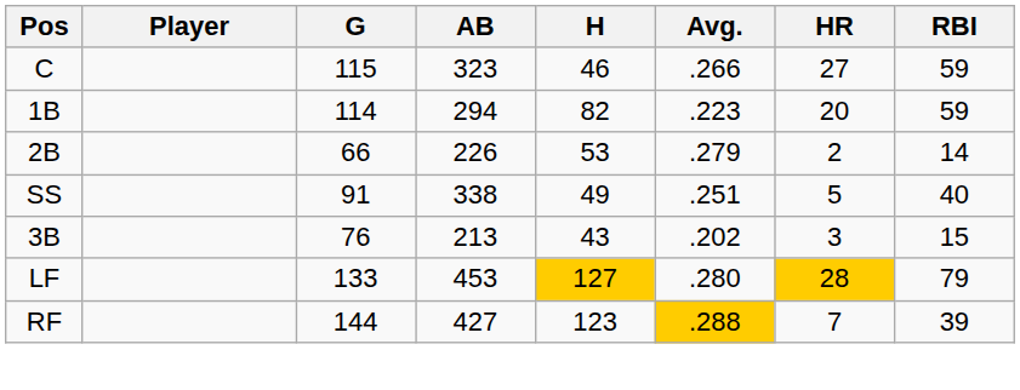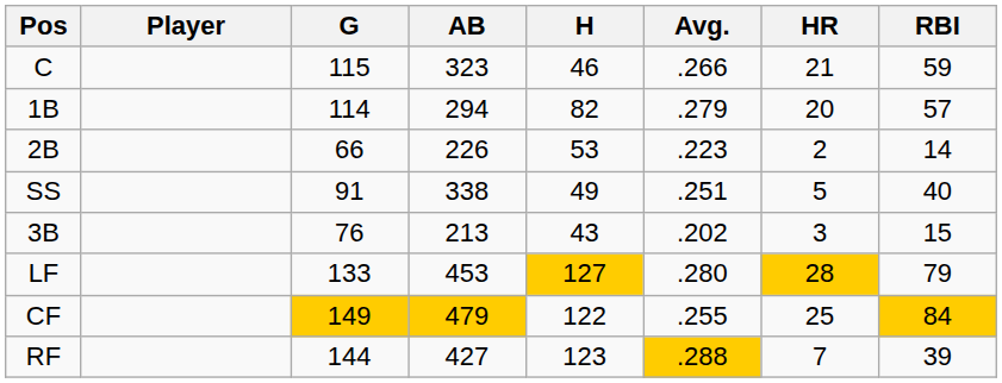C | HR: 27 -> 21
1B | Avg.: .223 -> .279
1B | RBI: 59 -> 57
2B | Avg.: .279 -> .223
+ row: CF | 149 | 479 | 122 | .255 | 25 | 84
